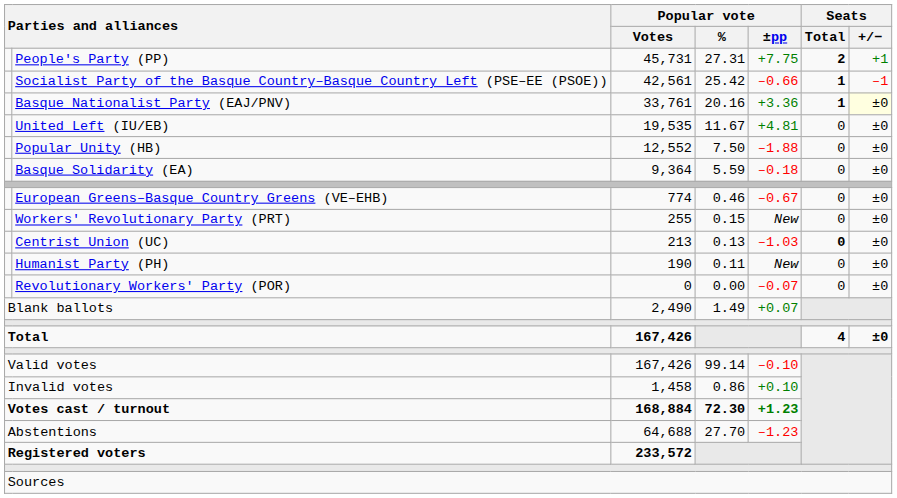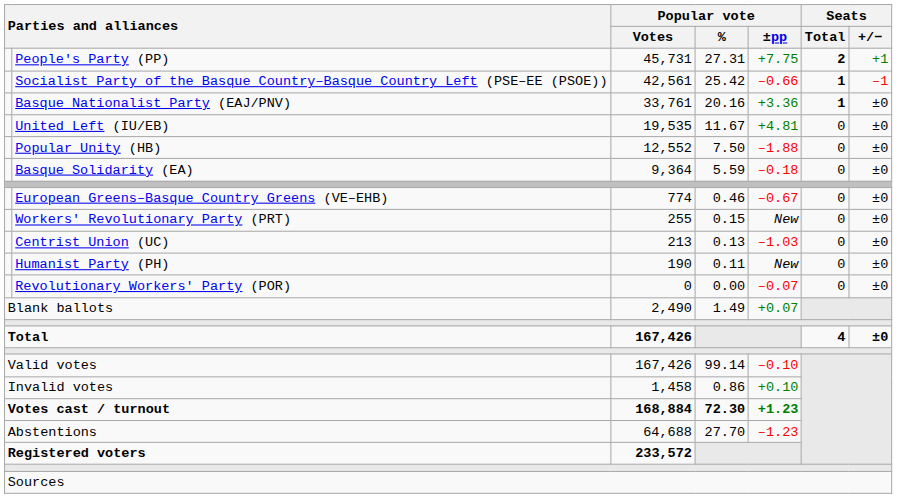Basque Nationalist Party (EAJ/PNV) | Seats / +/−: lightyellow background -> no background
Centrist Union (UC) | Seats / Total: bold -> normal
